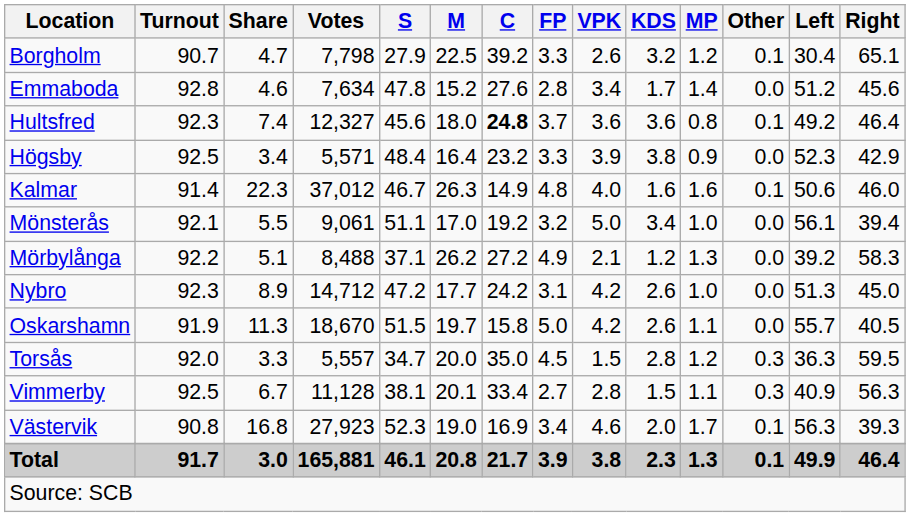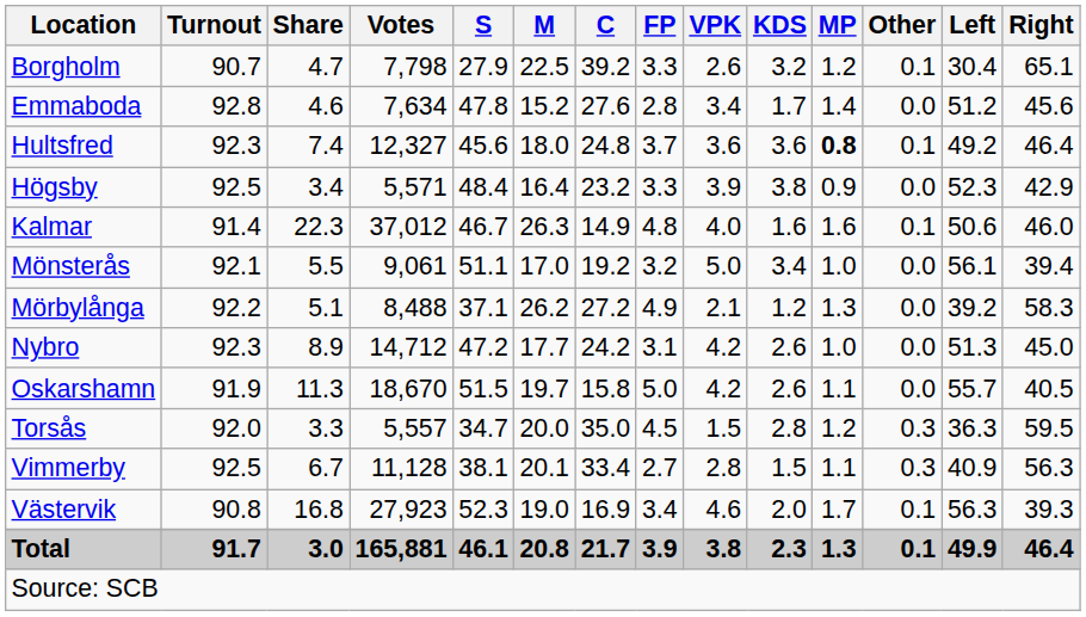Hultsfred | C: bold -> normal
Hultsfred | MP: normal -> bold
